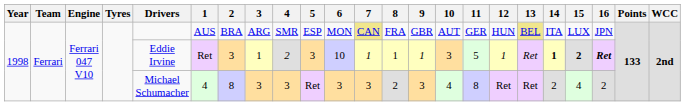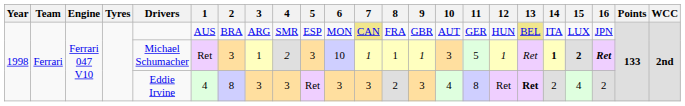row 3 | Drivers: Eddie Irvine -> Michael Schumacher
row 4 | Drivers: Michael Schumacher -> Eddie Irvine
row 4 | 13: normal -> bold
